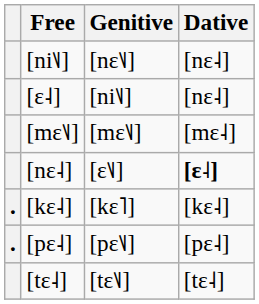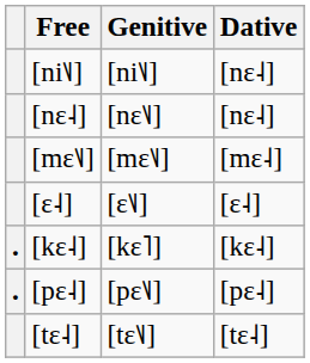row 2 | Genitive: [nɛ˥˩] -> [ni˥˩]
row 3 | Free: [ɛ˨] -> [nɛ˨]
row 3 | Genitive: [ni˥˩] -> [nɛ˥˩]
row 5 | Free: [nɛ˨] -> [ɛ˨]
row 5 | Dative: bold -> normal
